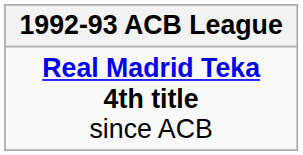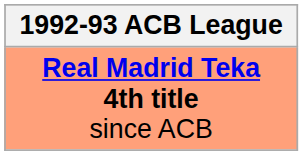row 2 | column 1: no background -> lightsalmon background
